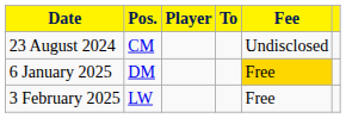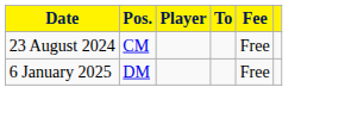23 August 2024 | Fee: Undisclosed -> Free
6 January 2025 | Fee: gold background -> no background
- row: 3 February 2025 | LW | Free
